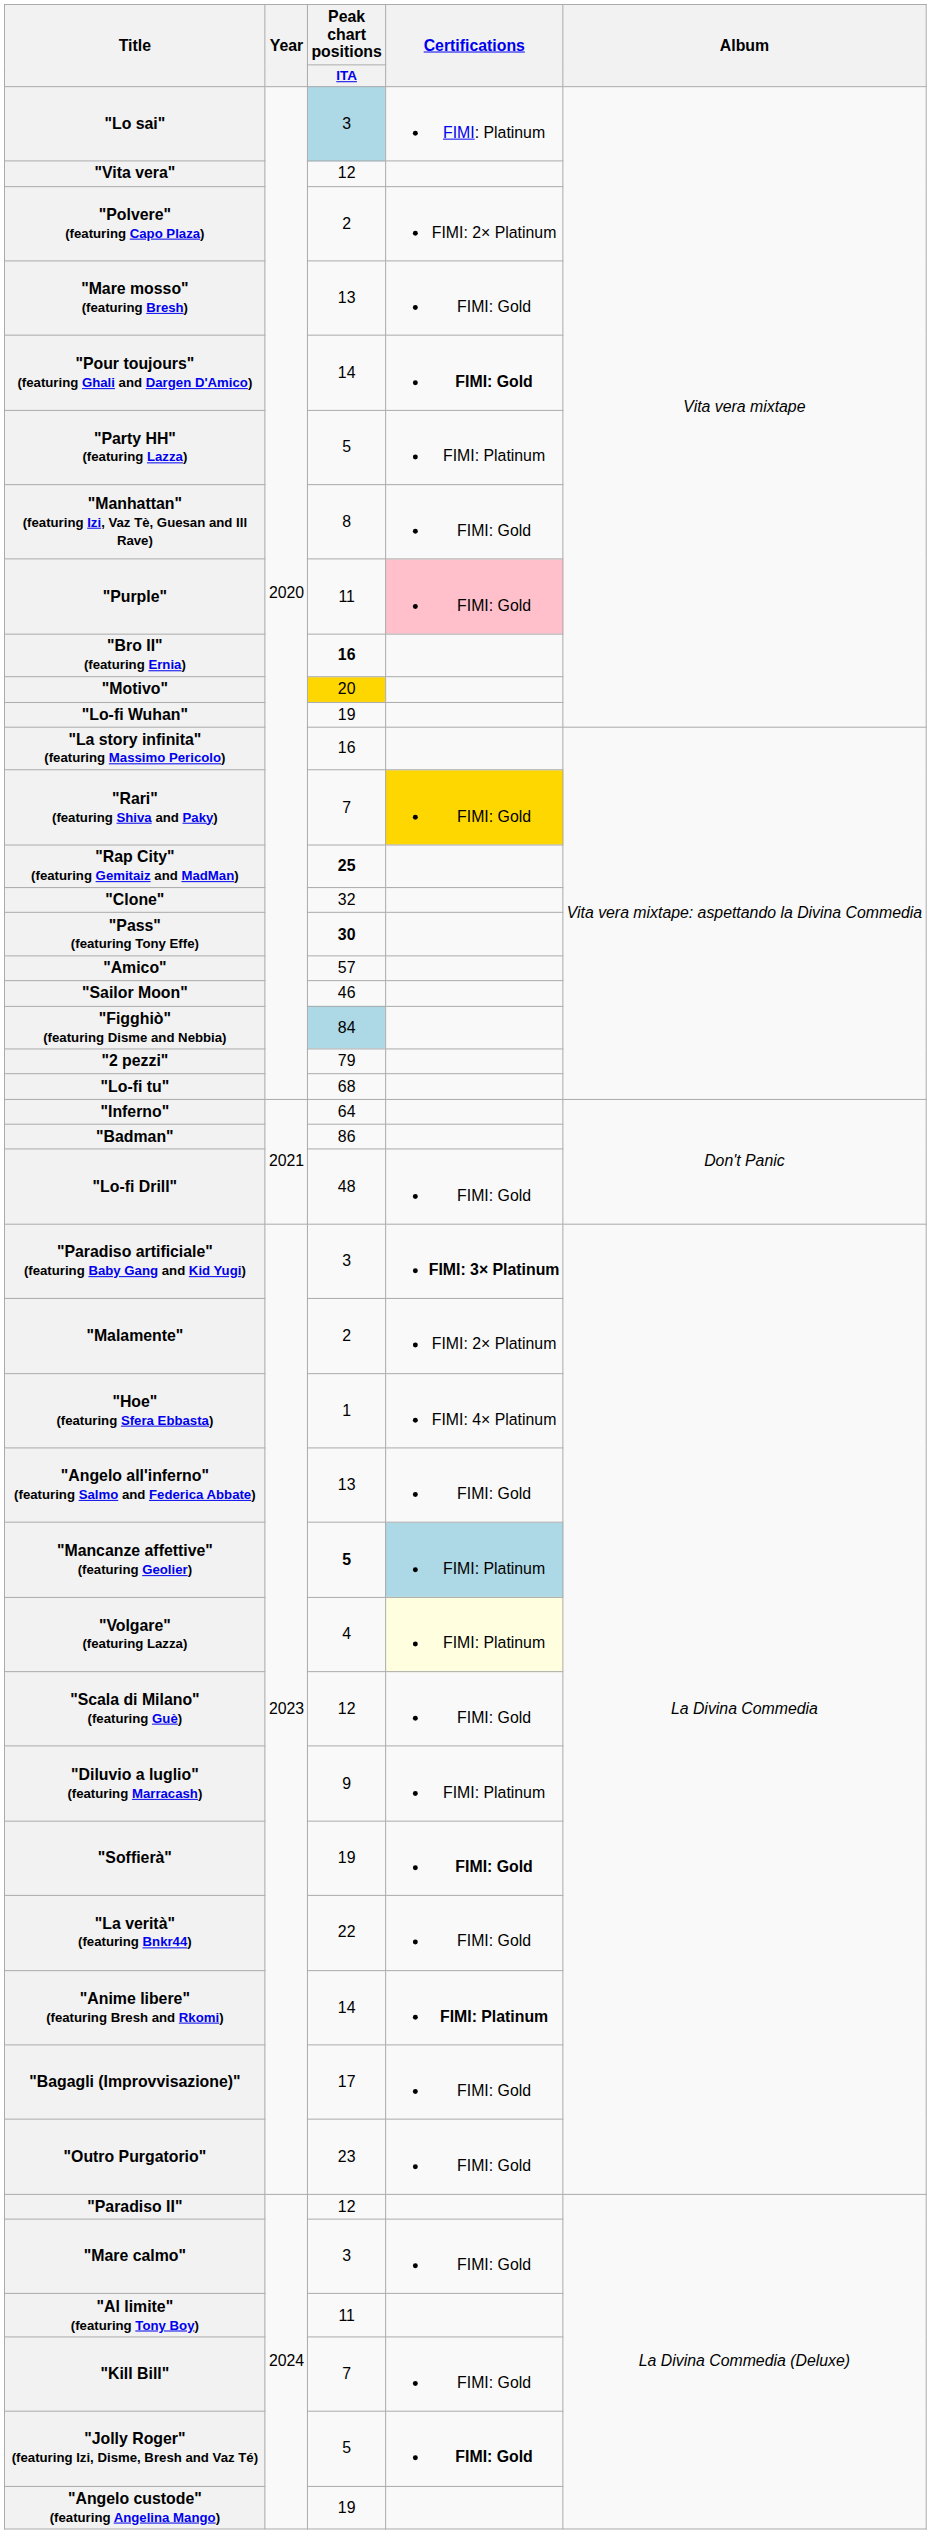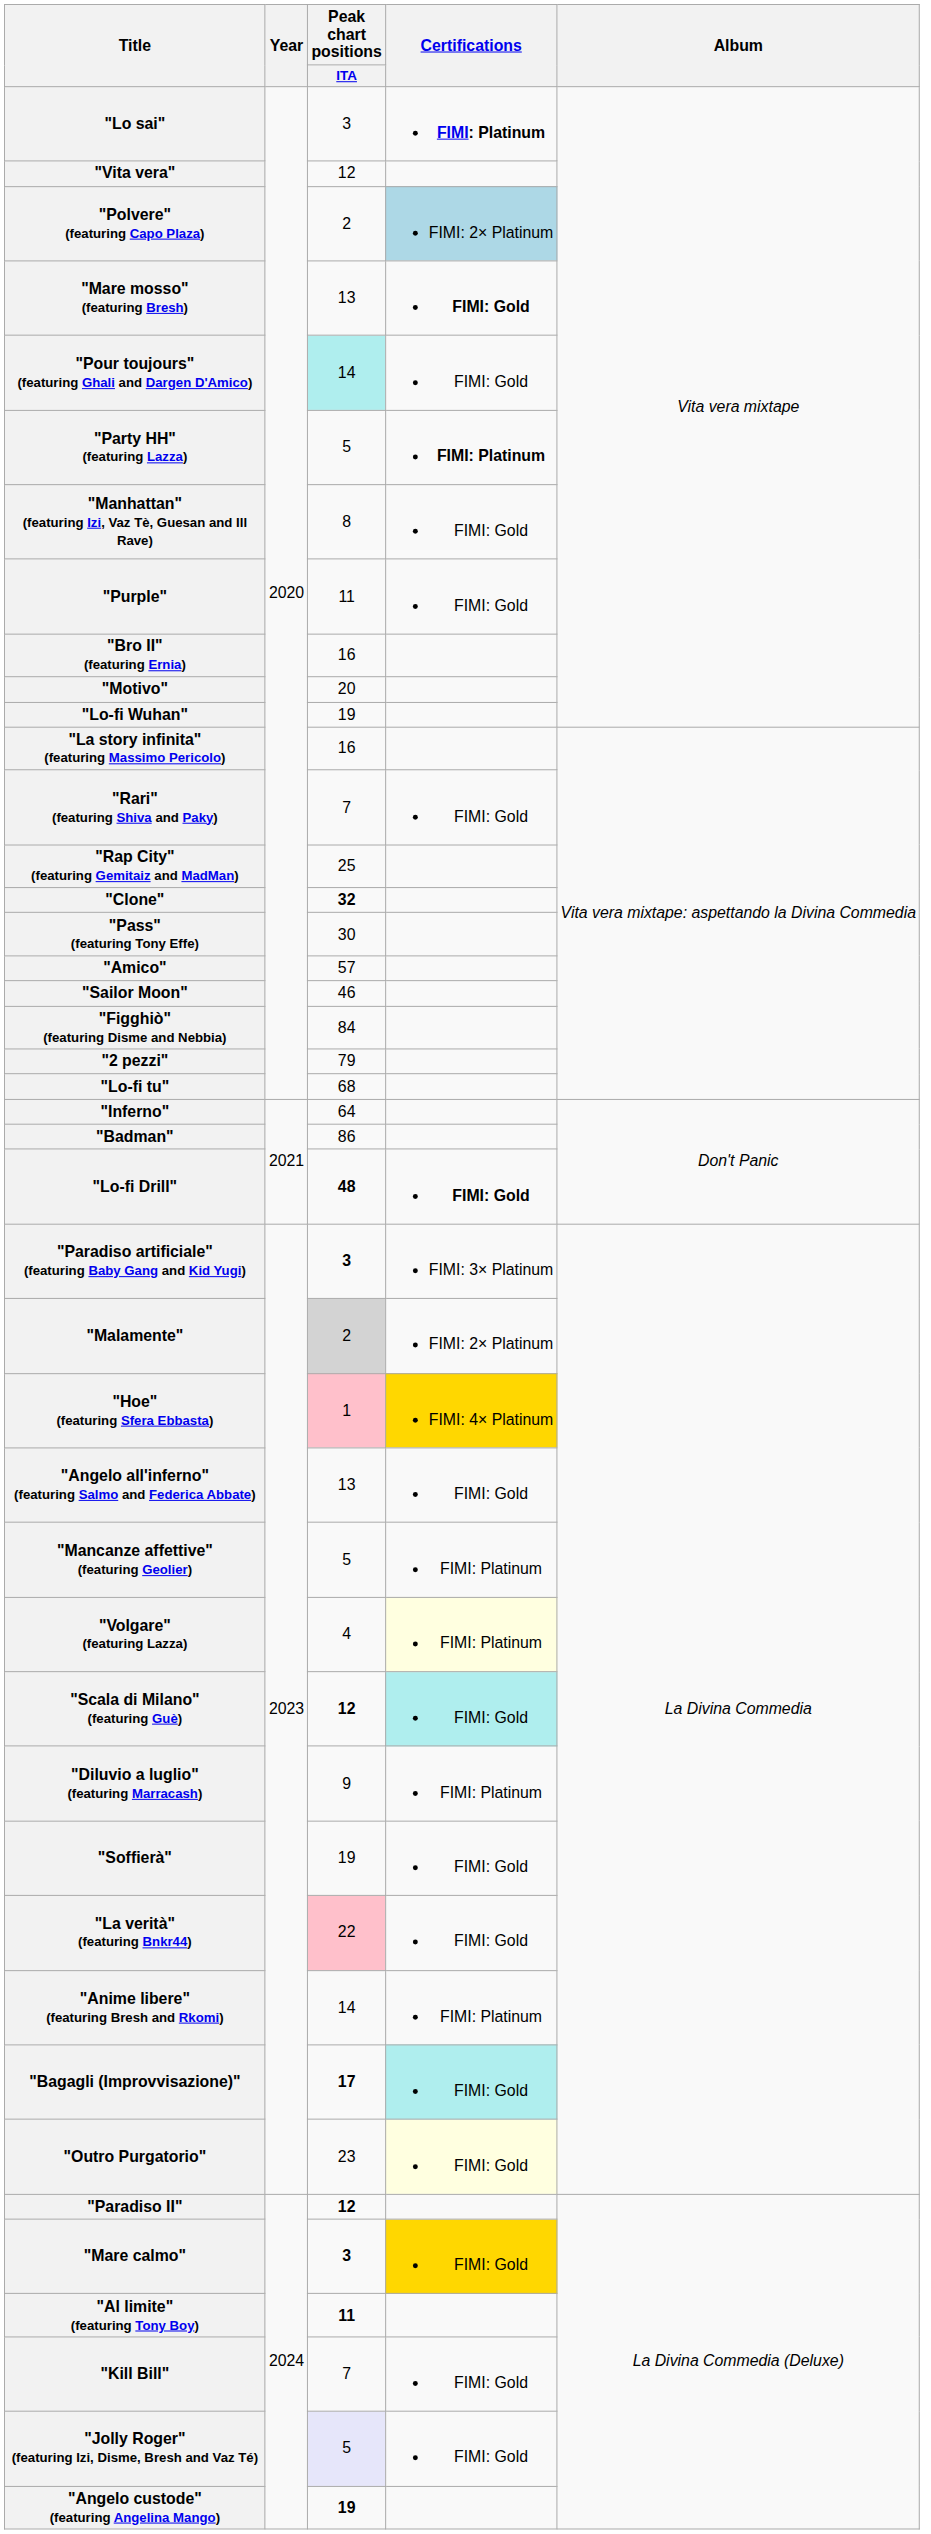"Lo sai" | Peak chart positions / ITA: lightblue background -> no background
"Lo sai" | Certifications: normal -> bold
"Polvere" (featuring Capo Plaza) | Certifications: no background -> lightblue background
"Mare mosso" (featuring Bresh) | Certifications: normal -> bold
"Pour toujours" (featuring Ghali and Dargen D'Amico) | Peak chart positions / ITA: no background -> paleturquoise background
"Pour toujours" (featuring Ghali and Dargen D'Amico) | Certifications: bold -> normal
"Party HH" (featuring Lazza) | Certifications: normal -> bold
"Purple" | Certifications: pink background -> no background
"Bro II" (featuring Ernia) | Peak chart positions / ITA: bold -> normal
"Motivo" | Peak chart positions / ITA: gold background -> no background
"Rari" (featuring Shiva and Paky) | Certifications: gold background -> no background
"Rap City" (featuring Gemitaiz and MadMan) | Peak chart positions / ITA: bold -> normal
"Clone" | Peak chart positions / ITA: normal -> bold
"Pass" (featuring Tony Effe) | Peak chart positions / ITA: bold -> normal
"Figghiò" (featuring Disme and Nebbia) | Peak chart positions / ITA: lightblue background -> no background
"Lo-fi Drill" | Peak chart positions / ITA: normal -> bold
"Lo-fi Drill" | Certifications: normal -> bold
"Paradiso artificiale" (featuring Baby Gang and Kid Yugi) | Peak chart positions / ITA: normal -> bold
"Paradiso artificiale" (featuring Baby Gang and Kid Yugi) | Certifications: bold -> normal
"Malamente" | Peak chart positions / ITA: no background -> lightgrey background
"Hoe" (featuring Sfera Ebbasta) | Peak chart positions / ITA: no background -> pink background
"Hoe" (featuring Sfera Ebbasta) | Certifications: no background -> gold background
"Mancanze affettive" (featuring Geolier) | Peak chart positions / ITA: bold -> normal
"Mancanze affettive" (featuring Geolier) | Certifications: lightblue background -> no background
"Scala di Milano" (featuring Guè) | Peak chart positions / ITA: normal -> bold
"Scala di Milano" (featuring Guè) | Certifications: no background -> paleturquoise background
"Soffierà" | Certifications: bold -> normal
"La verità" (featuring Bnkr44) | Peak chart positions / ITA: no background -> pink background
"Anime libere" (featuring Bresh and Rkomi) | Certifications: bold -> normal
"Bagagli (Improvvisazione)" | Peak chart positions / ITA: normal -> bold
"Bagagli (Improvvisazione)" | Certifications: no background -> paleturquoise background
"Outro Purgatorio" | Certifications: no background -> lightyellow background
"Paradiso II" | Peak chart positions / ITA: normal -> bold
"Mare calmo" | Peak chart positions / ITA: normal -> bold
"Mare calmo" | Certifications: no background -> gold background
"Al limite" (featuring Tony Boy) | Peak chart positions / ITA: normal -> bold
"Jolly Roger" (featuring Izi, Disme, Bresh and Vaz Té) | Peak chart positions / ITA: no background -> lavender background
"Jolly Roger" (featuring Izi, Disme, Bresh and Vaz Té) | Certifications: bold -> normal
"Angelo custode" (featuring Angelina Mango) | Peak chart positions / ITA: normal -> bold
